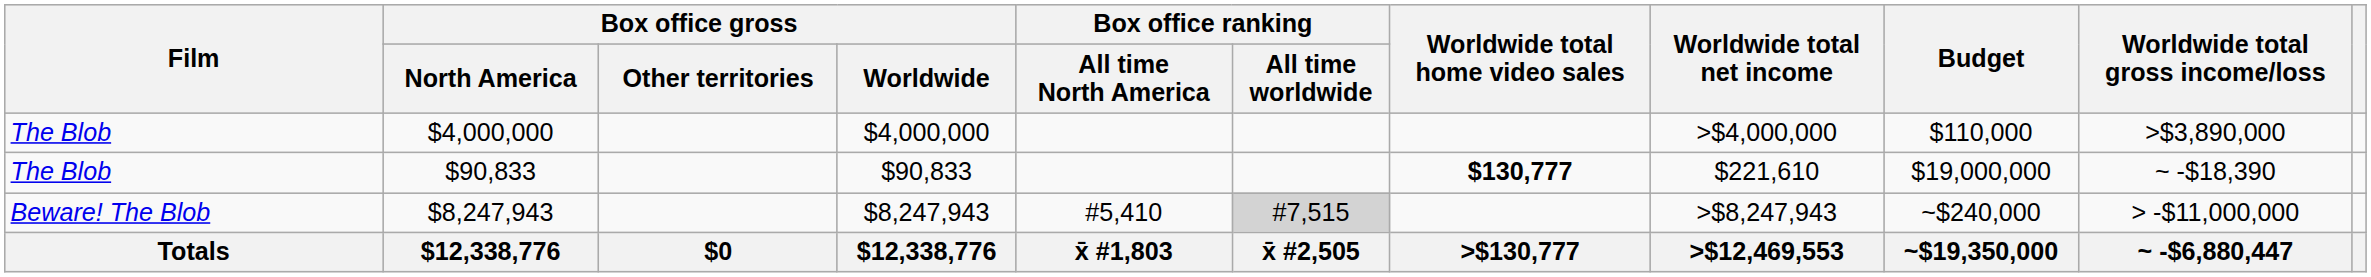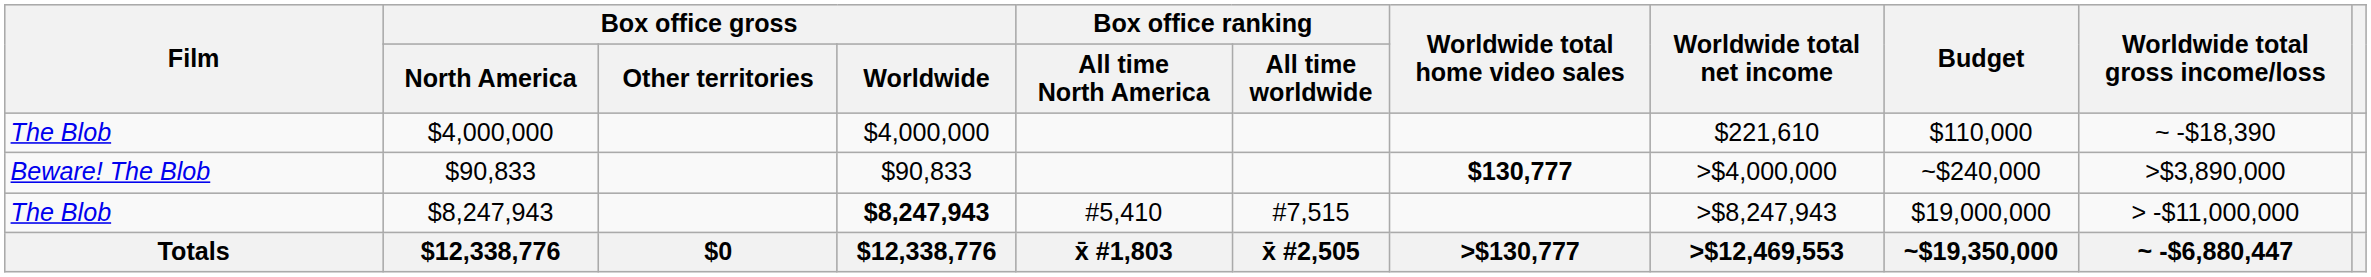row 3 | Worldwide total net income: >$4,000,000 -> $221,610
row 3 | Worldwide total gross income/loss: >$3,890,000 -> ~ -$18,390
row 4 | Film: The Blob -> Beware! The Blob
row 4 | Worldwide total net income: $221,610 -> >$4,000,000
row 4 | Budget: $19,000,000 -> ~$240,000
row 4 | Worldwide total gross income/loss: ~ -$18,390 -> >$3,890,000
row 5 | Film: Beware! The Blob -> The Blob
row 5 | Box office gross / Worldwide: normal -> bold
row 5 | Box office ranking / All time worldwide: lightgrey background -> no background
row 5 | Budget: ~$240,000 -> $19,000,000
